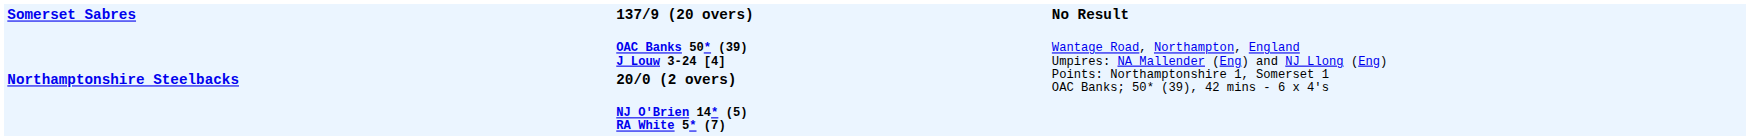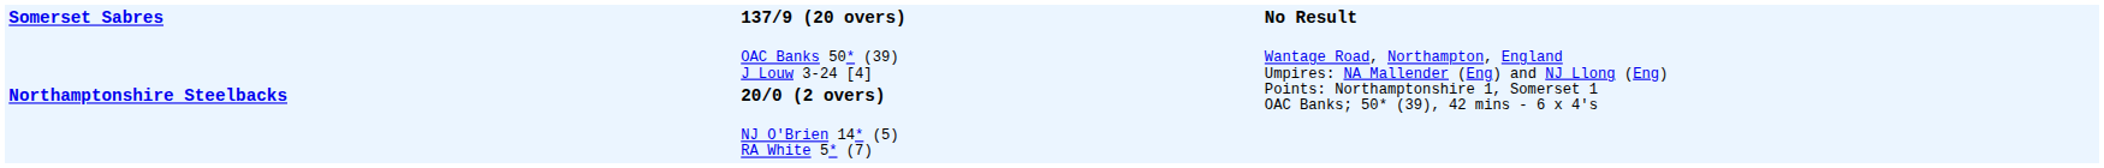OAC Banks 50* (39) J Louw 3-24 [4] | 137/9 (20 overs): bold -> normal
NJ O'Brien 14* (5) RA White 5* (7) | 137/9 (20 overs): bold -> normal
